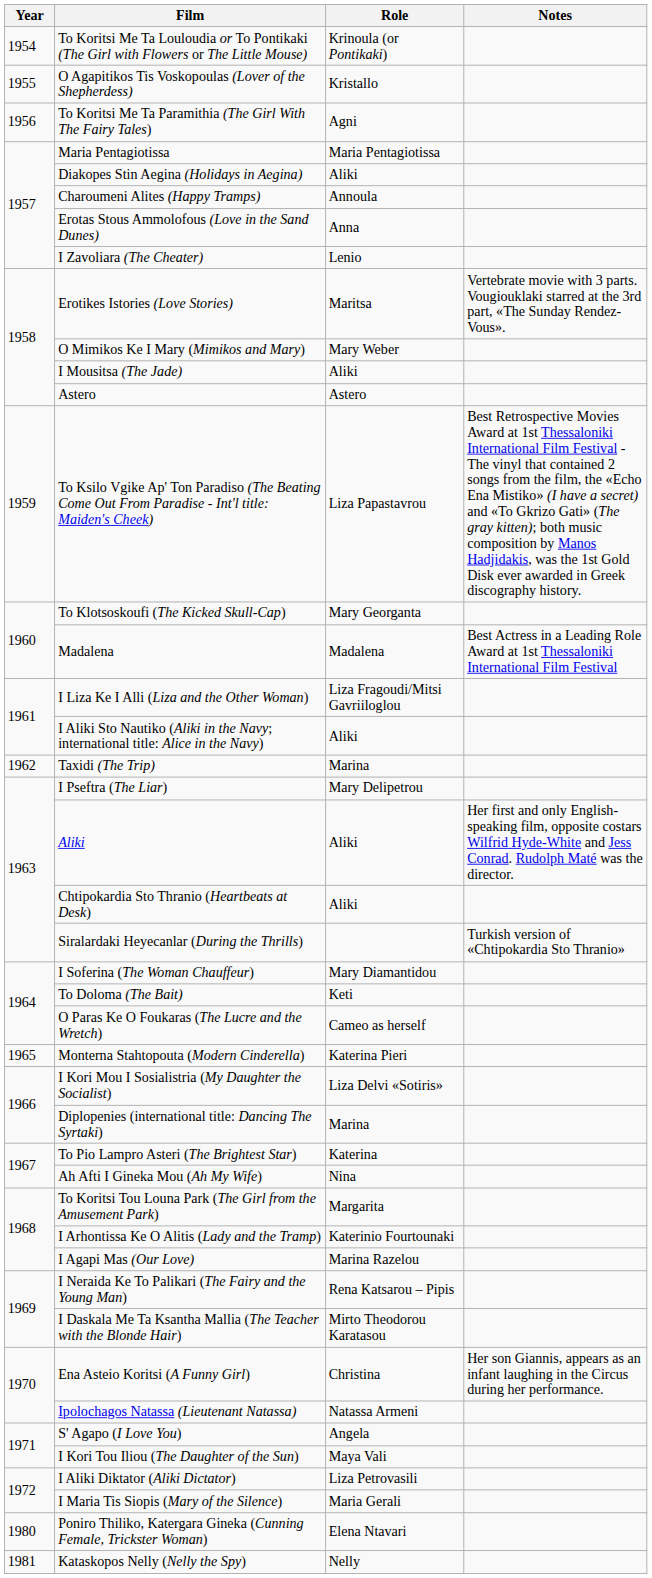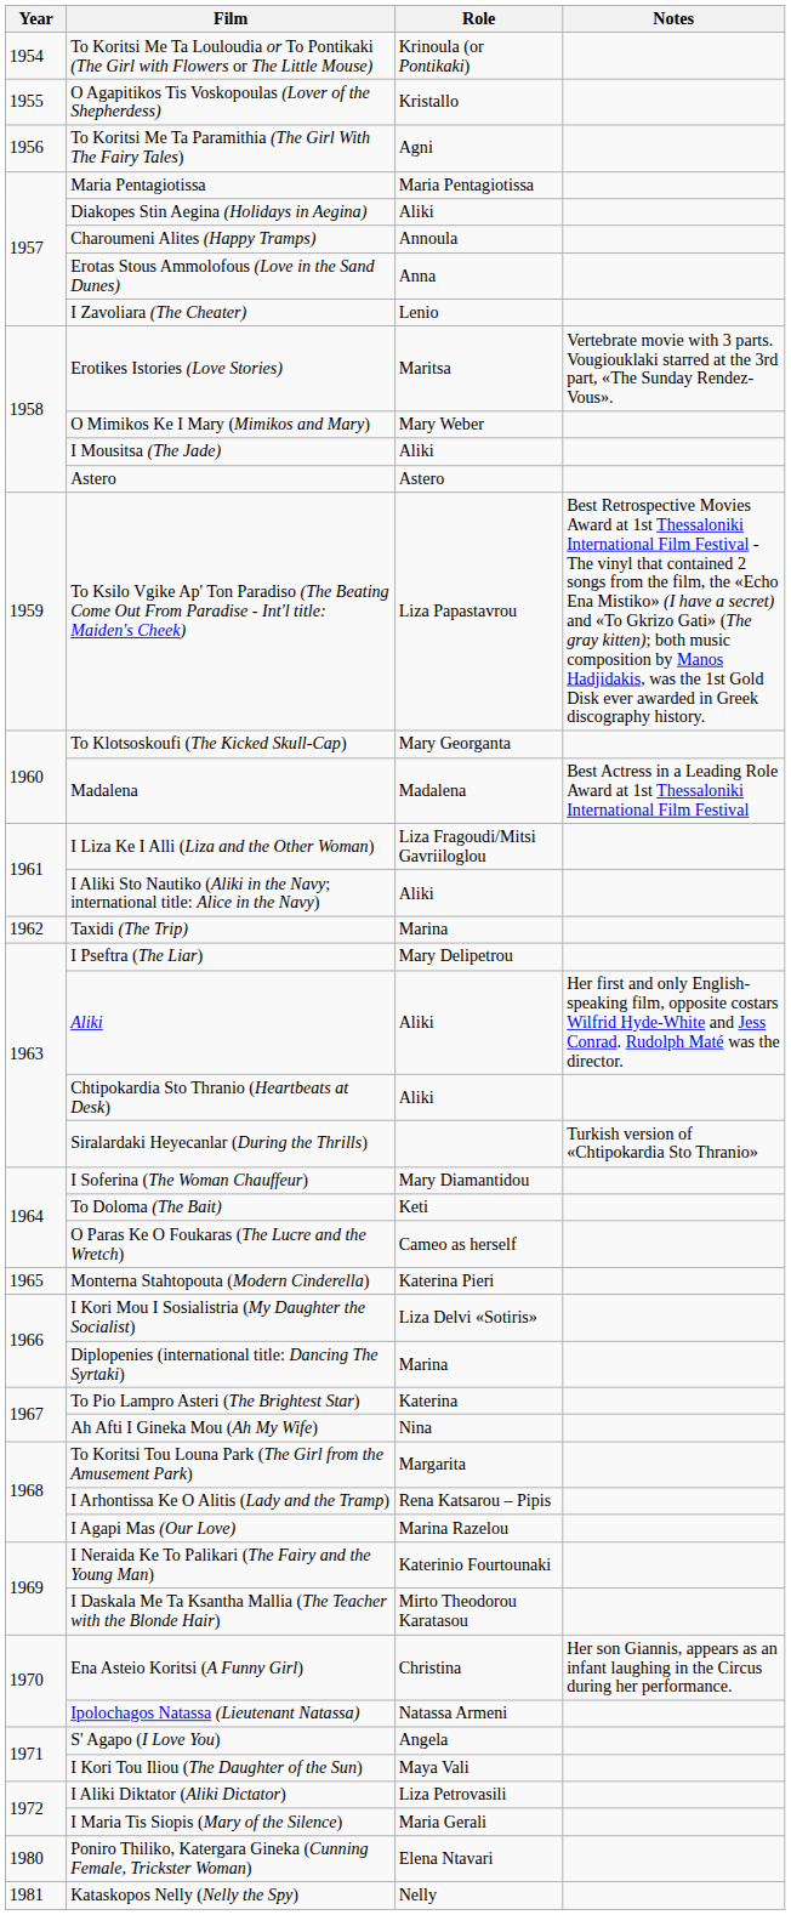I Arhontissa Ke O Alitis (Lady and the Tramp) | Role: Katerinio Fourtounaki -> Rena Katsarou – Pipis
I Neraida Ke To Palikari (The Fairy and the Young Man) | Role: Rena Katsarou – Pipis -> Katerinio Fourtounaki
